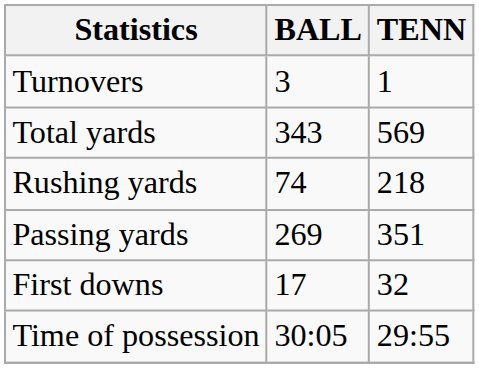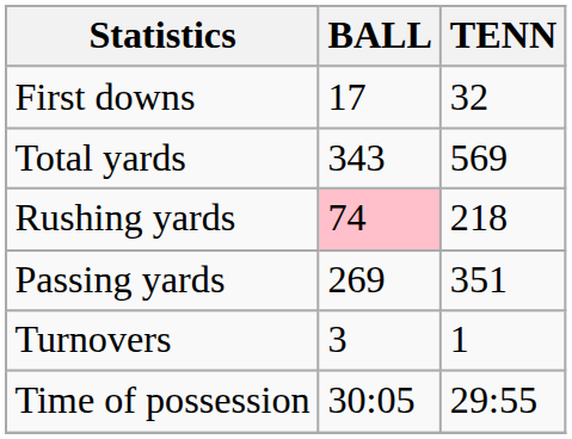rows swapped: First downs <-> Turnovers
Rushing yards | BALL: no background -> pink background
